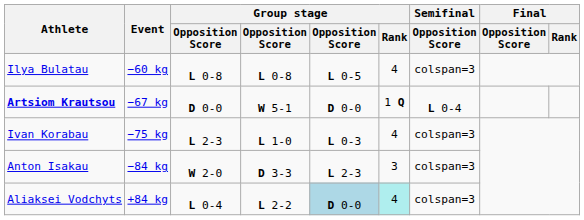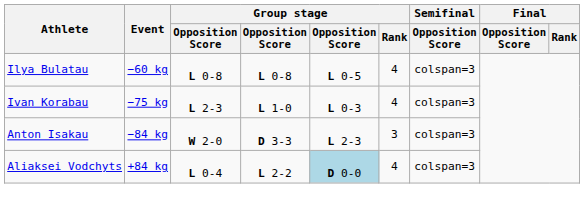- row: Artsiom Krautsou | −67 kg | D 0-0 | W 5-1 | D 0-0 | 1 Q | L 0-4
Aliaksei Vodchyts | Group stage / Rank: paleturquoise background -> no background
